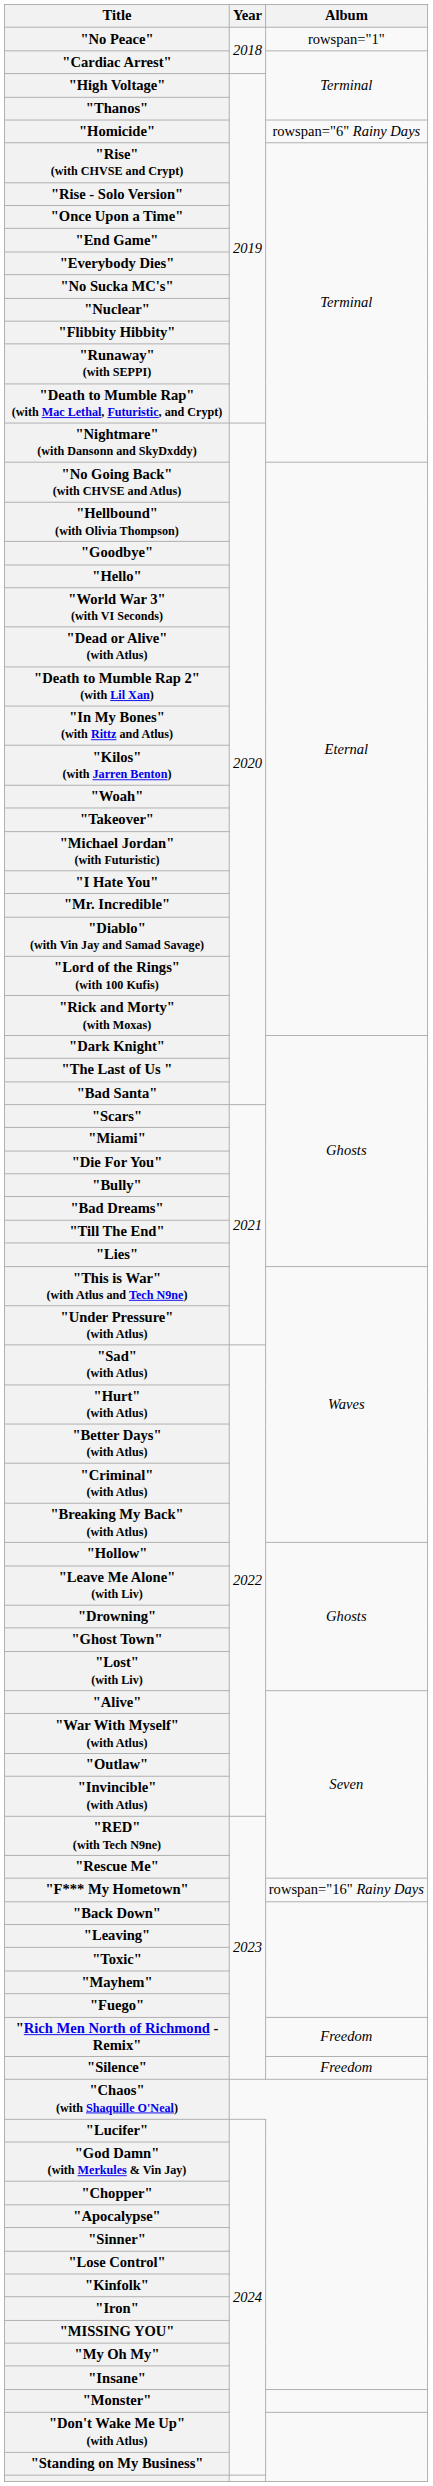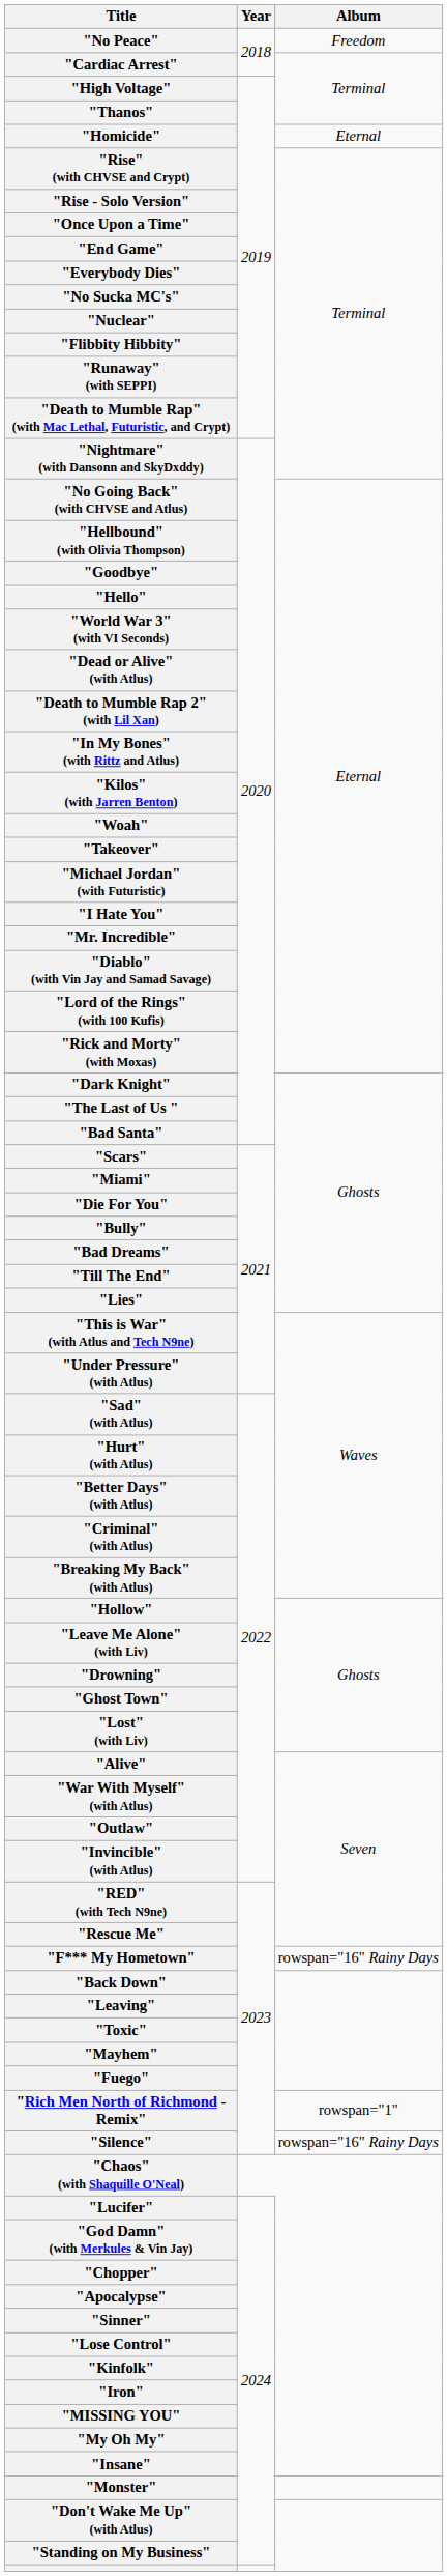"No Peace" | Album: rowspan="1" -> Freedom
"Homicide" | Album: rowspan="6" Rainy Days -> Eternal
"Rich Men North of Richmond - Remix" | Album: Freedom -> rowspan="1"
"Silence" | Album: Freedom -> rowspan="16" Rainy Days
